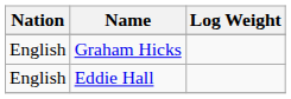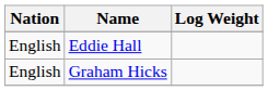rows swapped: Graham Hicks <-> Eddie Hall
